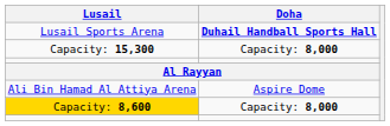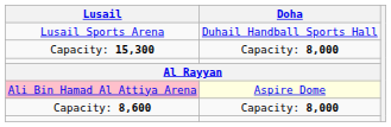Lusail Sports Arena | Doha: bold -> normal
Ali Bin Hamad Al Attiya Arena | Lusail: no background -> pink background
Ali Bin Hamad Al Attiya Arena | Doha: no background -> lightyellow background
Capacity: 8,600 | Lusail: gold background -> no background
